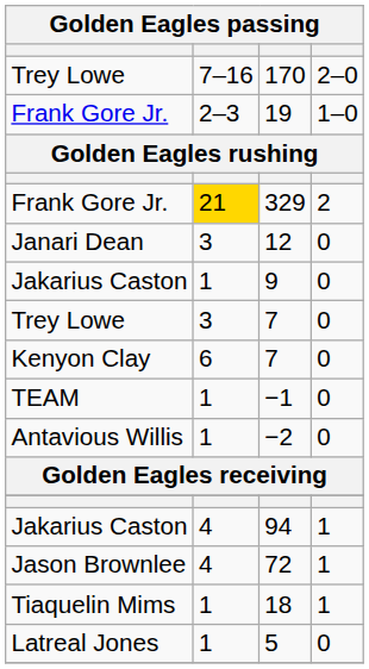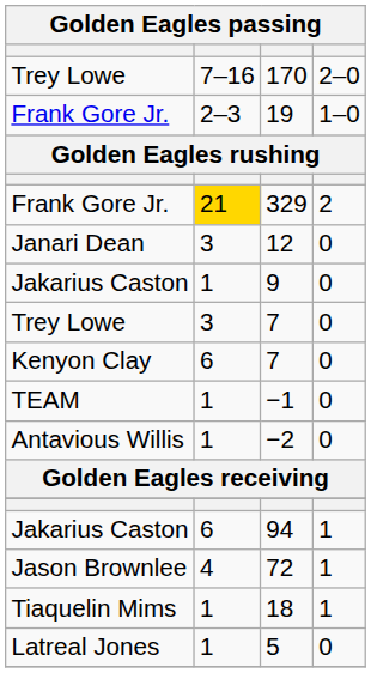94 | column 2: 4 -> 6
